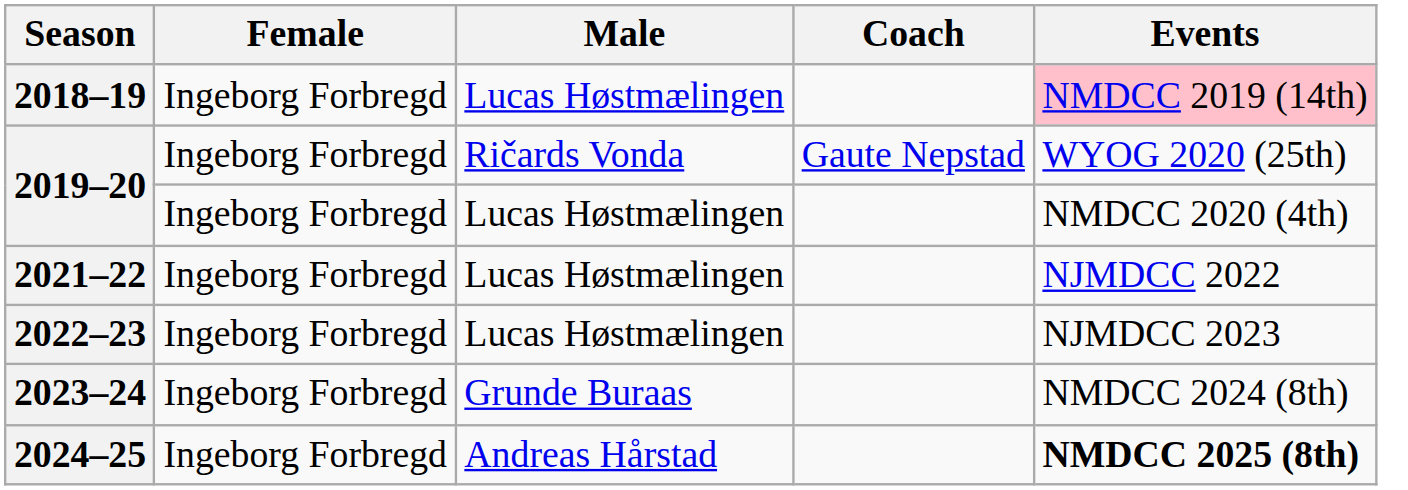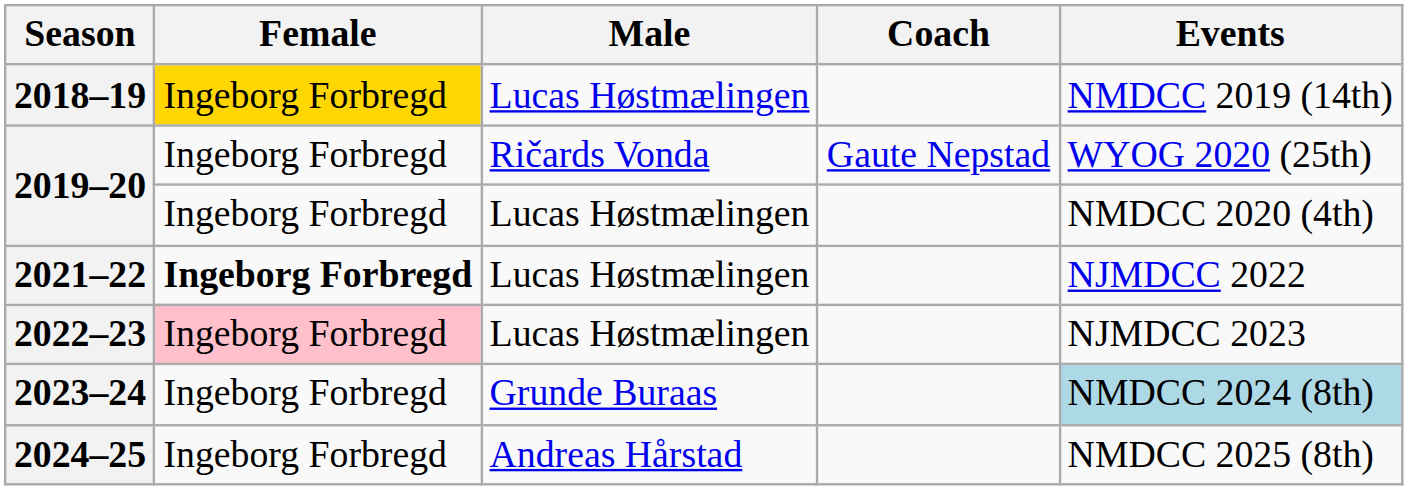2018–19 | Female: no background -> gold background
2018–19 | Events: pink background -> no background
2021–22 | Female: normal -> bold
2022–23 | Female: no background -> pink background
2023–24 | Events: no background -> lightblue background
2024–25 | Events: bold -> normal
